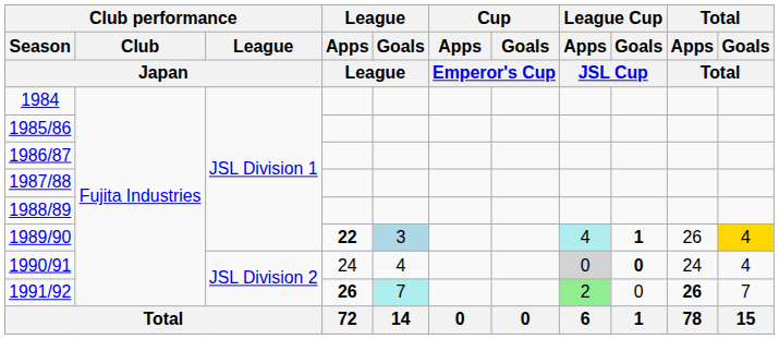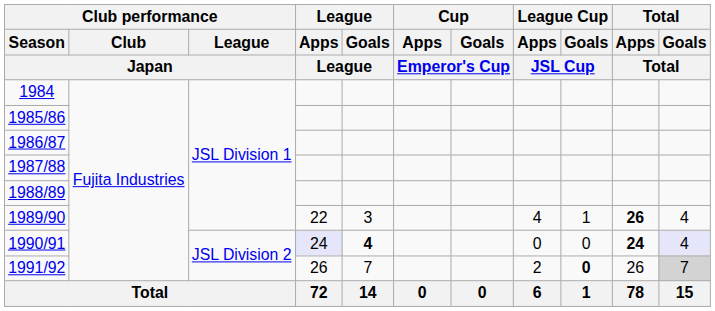1989/90 | League / Apps / League: bold -> normal
1989/90 | League / Goals / League: lightblue background -> no background
1989/90 | League Cup / Apps / JSL Cup: paleturquoise background -> no background
1989/90 | League Cup / Goals / JSL Cup: bold -> normal
1989/90 | Total / Apps / Total: normal -> bold
1989/90 | Total / Goals / Total: gold background -> no background
1990/91 | League / Apps / League: no background -> lavender background
1990/91 | League / Goals / League: normal -> bold
1990/91 | League Cup / Apps / JSL Cup: lightgrey background -> no background
1990/91 | League Cup / Goals / JSL Cup: bold -> normal
1990/91 | Total / Apps / Total: normal -> bold
1990/91 | Total / Goals / Total: no background -> lavender background
1991/92 | League / Apps / League: bold -> normal
1991/92 | League / Goals / League: paleturquoise background -> no background
1991/92 | League Cup / Apps / JSL Cup: lightgreen background -> no background
1991/92 | League Cup / Goals / JSL Cup: normal -> bold
1991/92 | Total / Apps / Total: bold -> normal
1991/92 | Total / Goals / Total: no background -> lightgrey background
